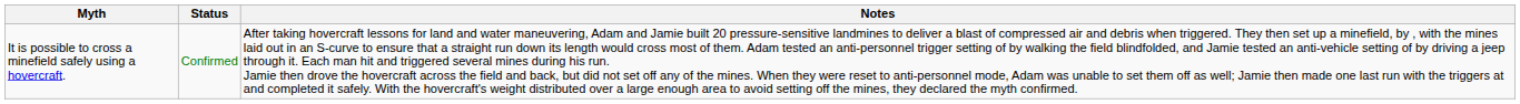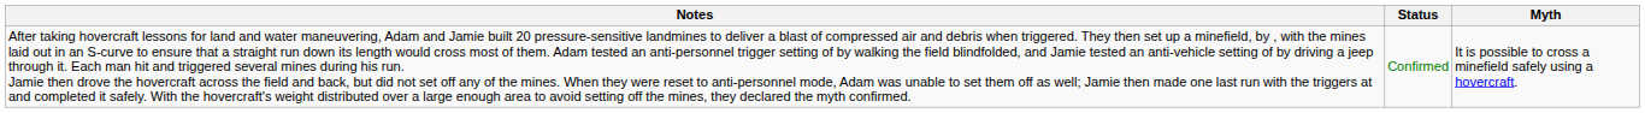columns swapped: Myth <-> Notes
